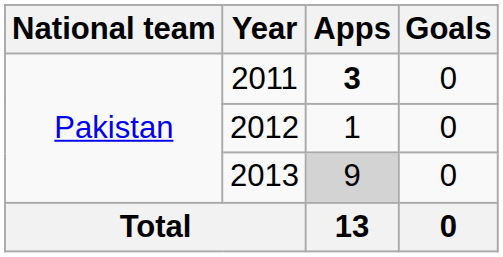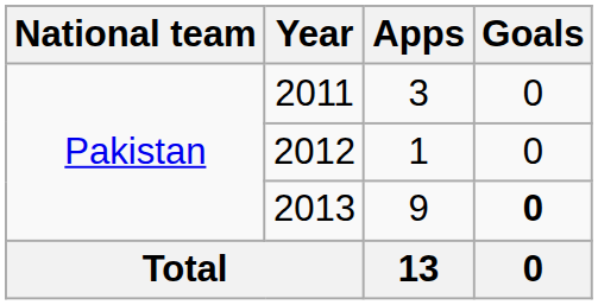2011 | Apps: bold -> normal
2013 | Apps: lightgrey background -> no background
2013 | Goals: normal -> bold
